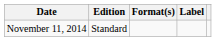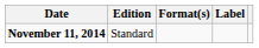November 11, 2014 | Date: normal -> bold
